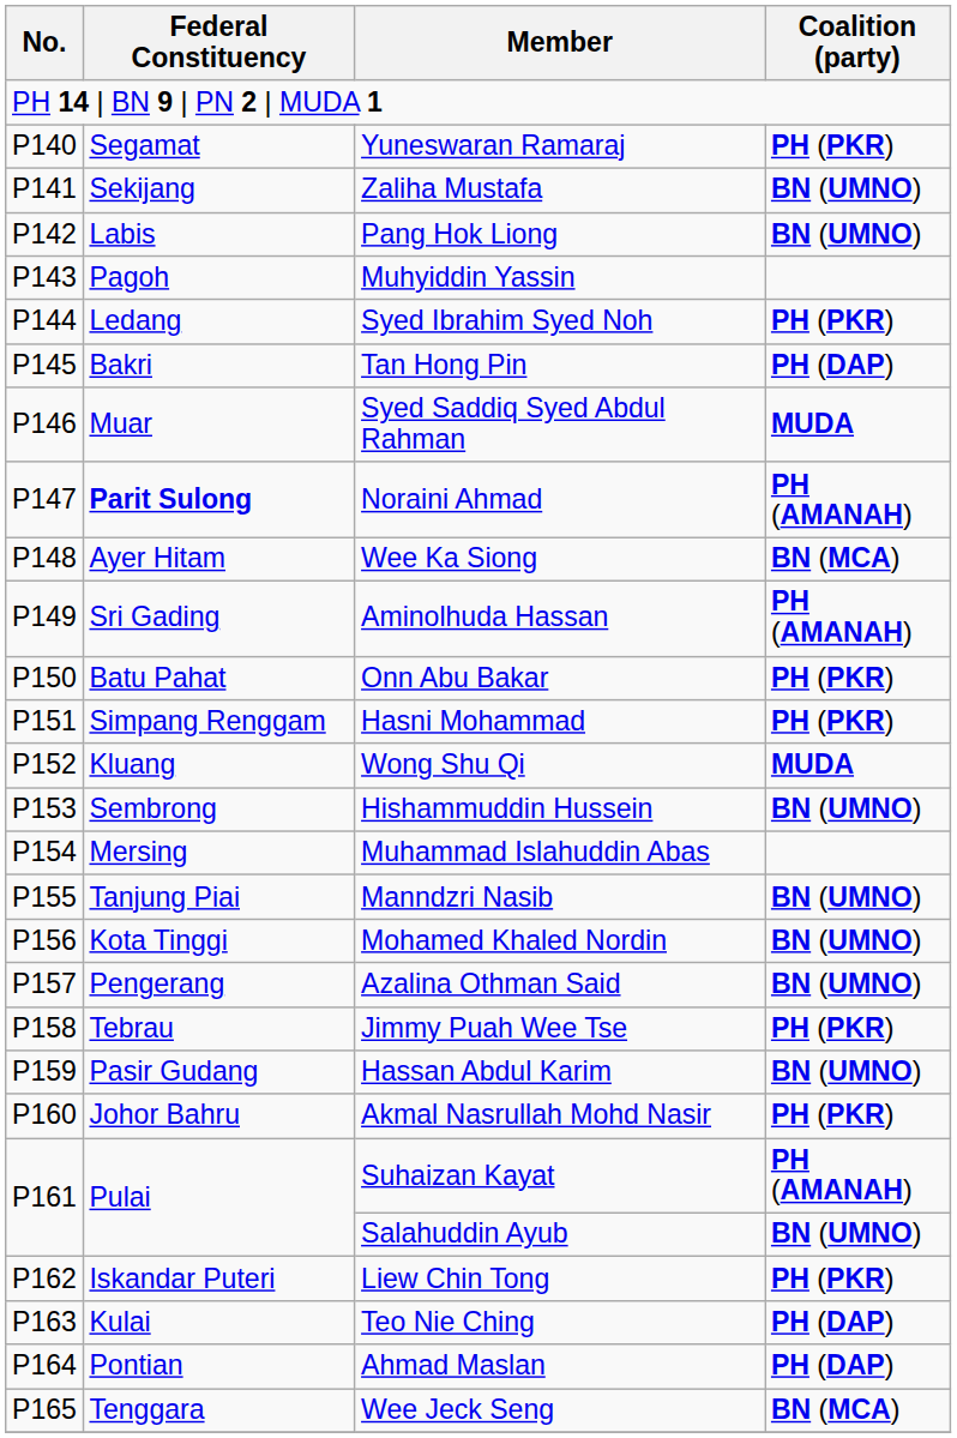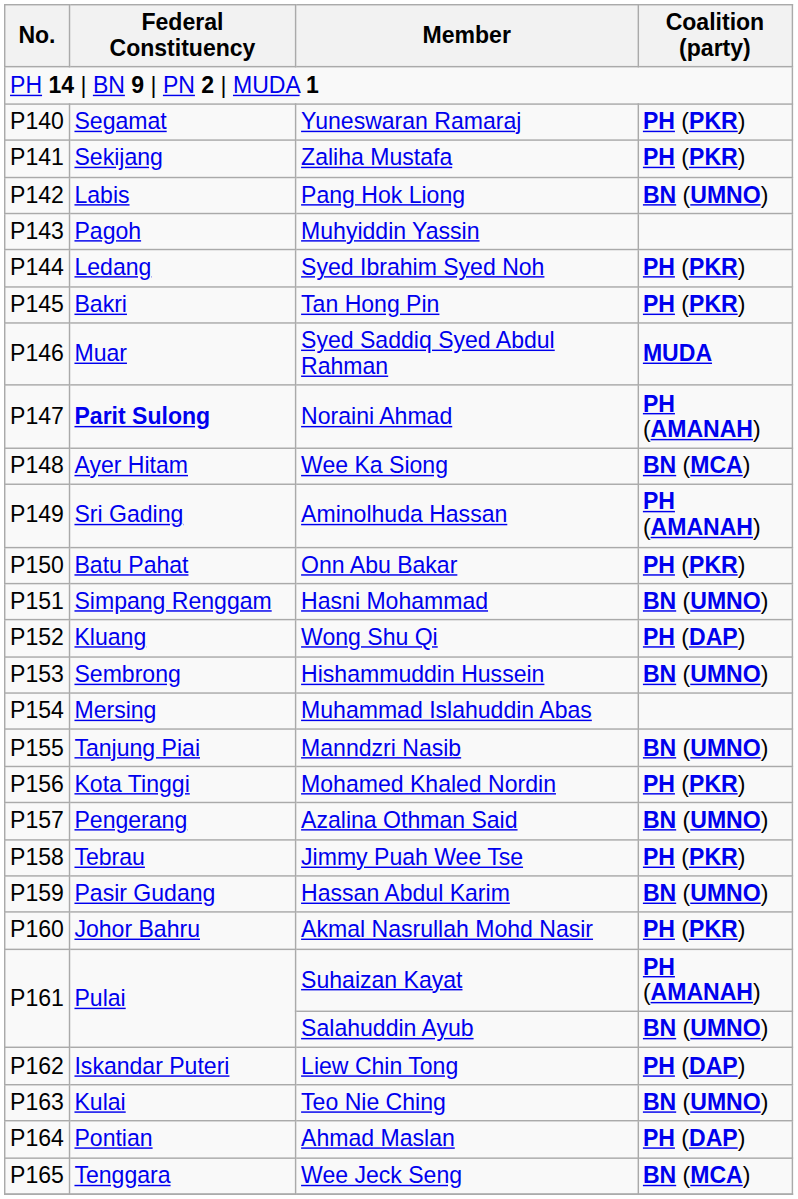Zaliha Mustafa | Coalition (party): BN (UMNO) -> PH (PKR)
Tan Hong Pin | Coalition (party): PH (DAP) -> PH (PKR)
Hasni Mohammad | Coalition (party): PH (PKR) -> BN (UMNO)
Wong Shu Qi | Coalition (party): MUDA -> PH (DAP)
Mohamed Khaled Nordin | Coalition (party): BN (UMNO) -> PH (PKR)
Liew Chin Tong | Coalition (party): PH (PKR) -> PH (DAP)
Teo Nie Ching | Coalition (party): PH (DAP) -> BN (UMNO)
